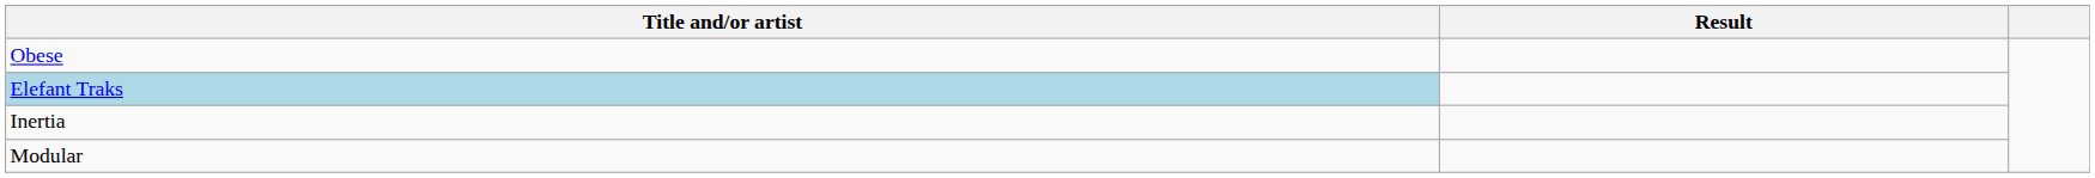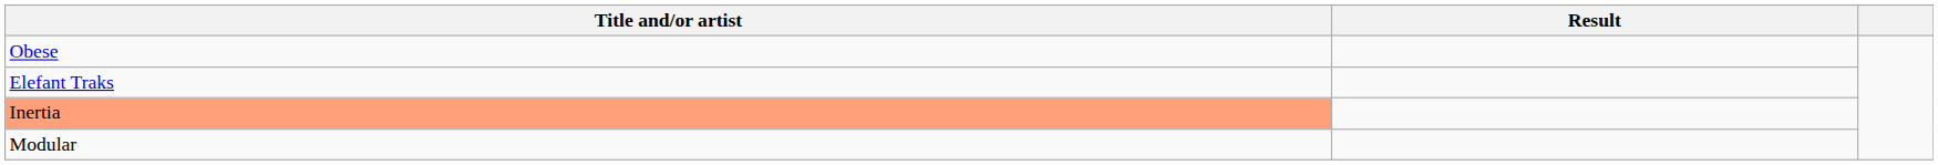Elefant Traks | Title and/or artist: lightblue background -> no background
Inertia | Title and/or artist: no background -> lightsalmon background
